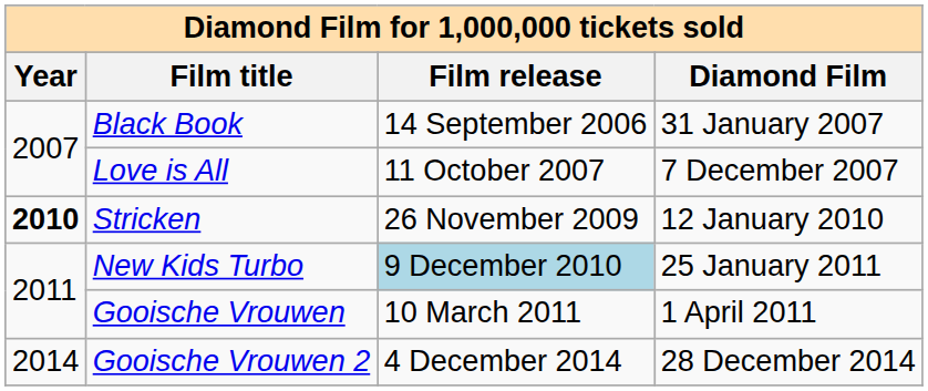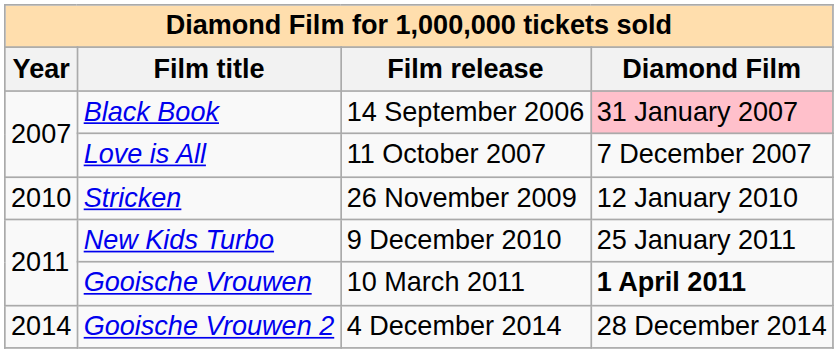Black Book | Diamond Film: no background -> pink background
Stricken | Year: bold -> normal
New Kids Turbo | Film release: lightblue background -> no background
Gooische Vrouwen | Diamond Film: normal -> bold
